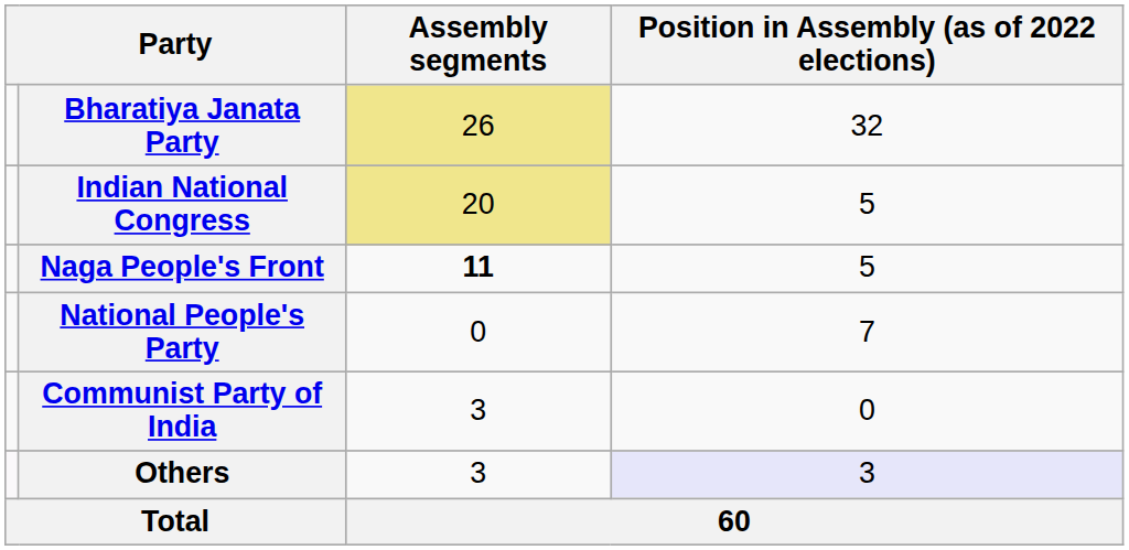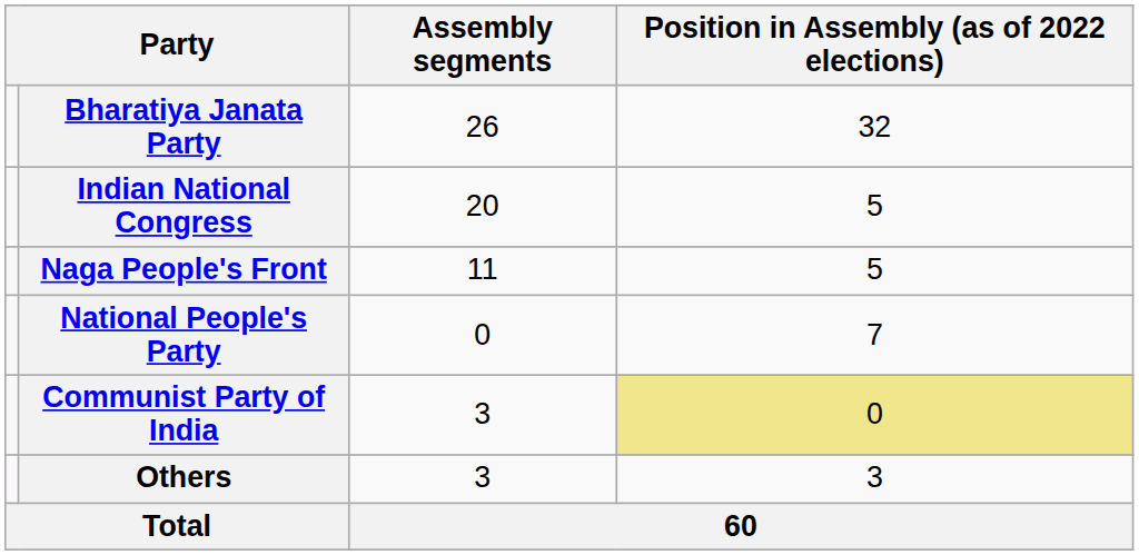Bharatiya Janata Party | Assembly segments: khaki background -> no background
Indian National Congress | Assembly segments: khaki background -> no background
Naga People's Front | Assembly segments: bold -> normal
Communist Party of India | Position in Assembly (as of 2022 elections): no background -> khaki background
Others | Position in Assembly (as of 2022 elections): lavender background -> no background
